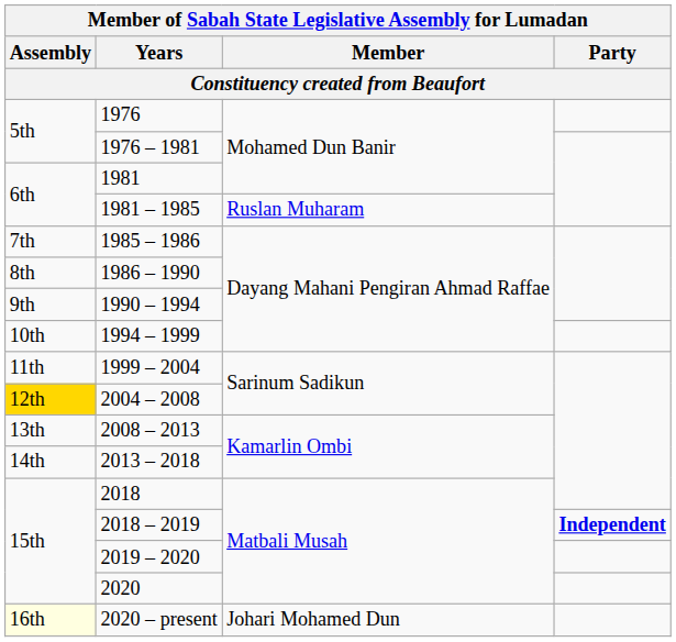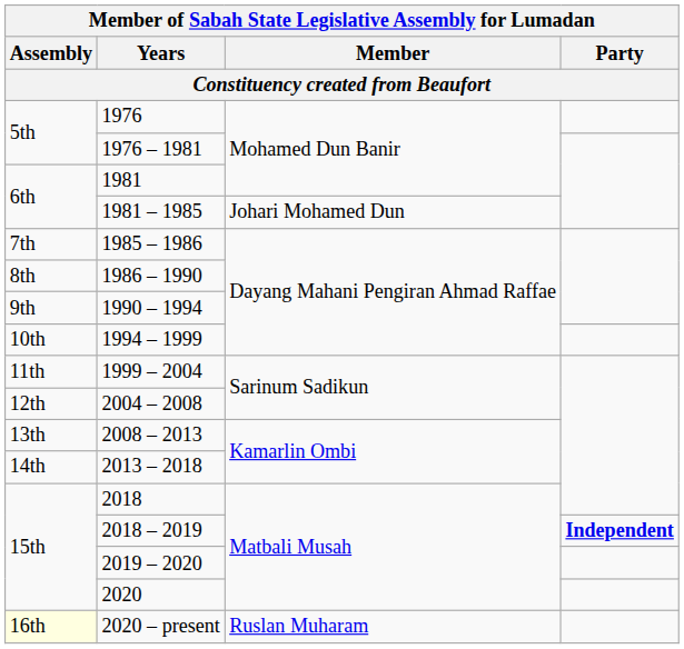1981 – 1985 | Member: Ruslan Muharam -> Johari Mohamed Dun
2004 – 2008 | Assembly: gold background -> no background
2020 – present | Member: Johari Mohamed Dun -> Ruslan Muharam
